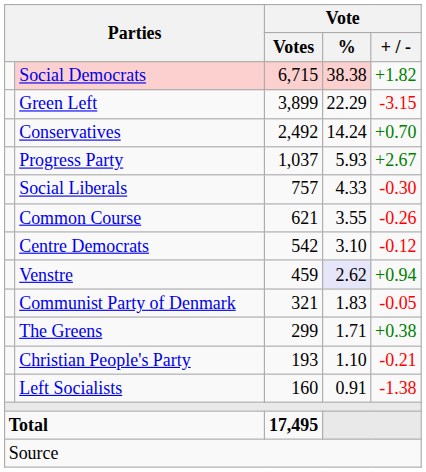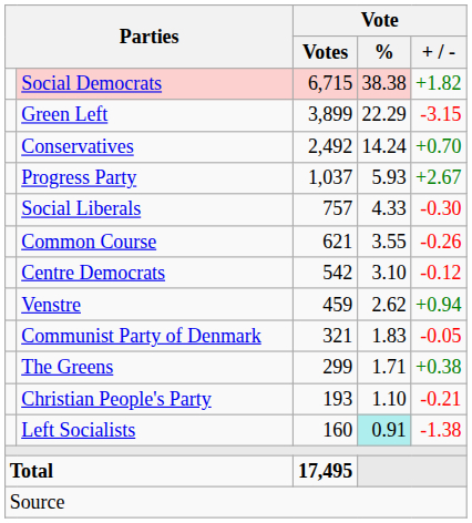Venstre | Vote / %: lavender background -> no background
Left Socialists | Vote / %: no background -> paleturquoise background
